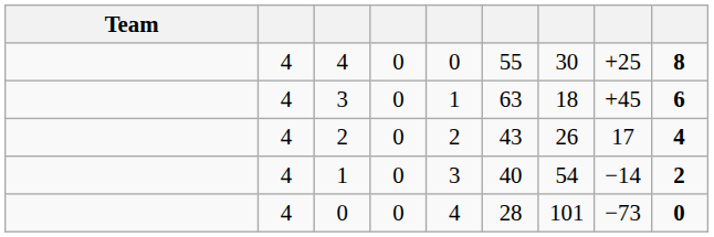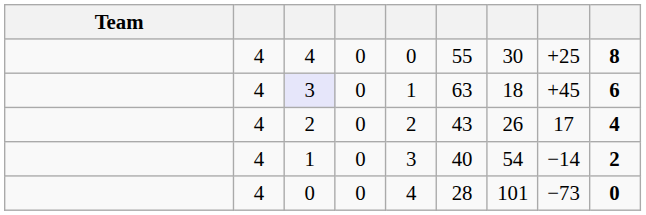row 3 | column 3: no background -> lavender background
